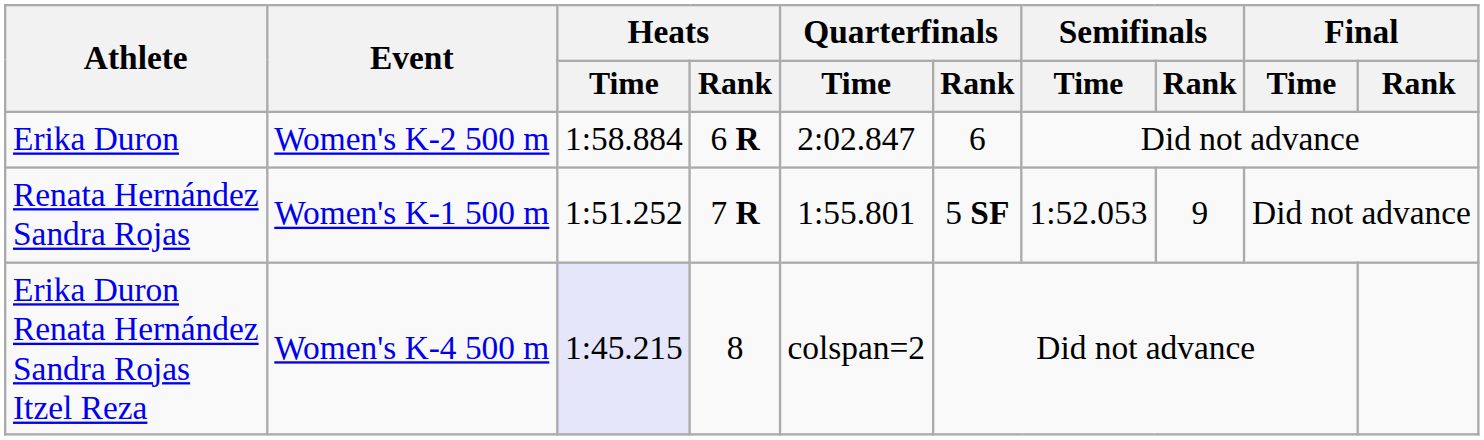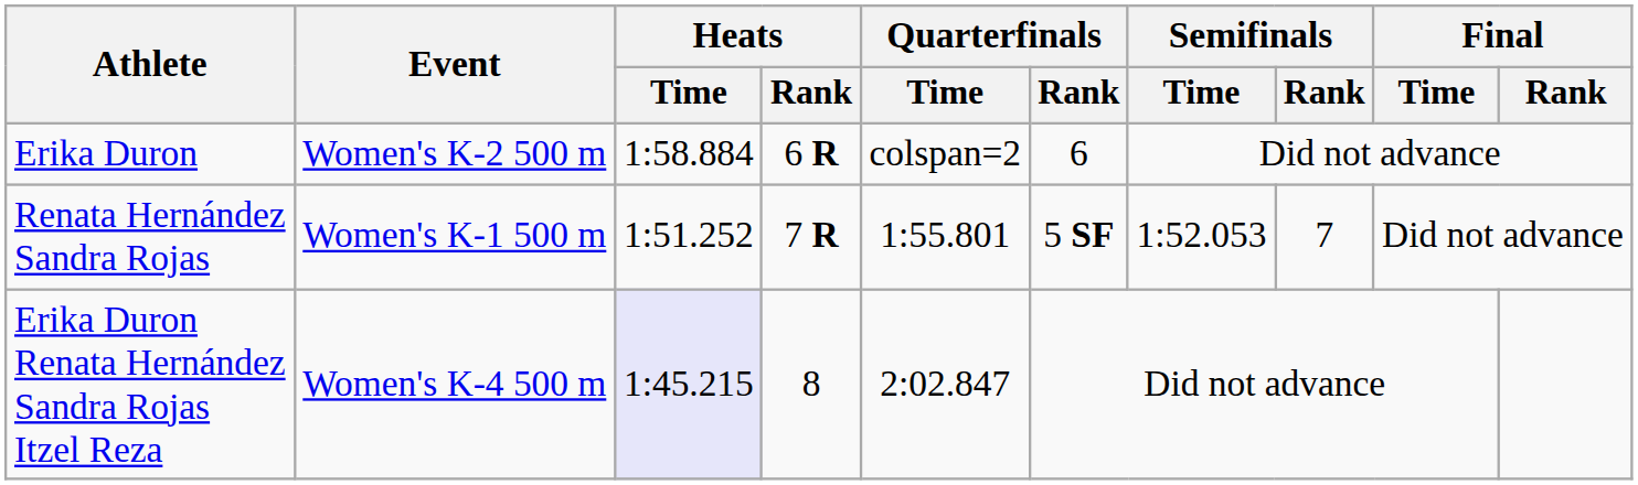Erika Duron | Quarterfinals / Time: 2:02.847 -> colspan=2
Renata Hernández Sandra Rojas | Semifinals / Rank: 9 -> 7
Erika Duron Renata Hernández Sandra Rojas Itzel Reza | Quarterfinals / Time: colspan=2 -> 2:02.847
